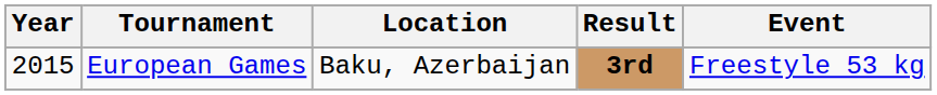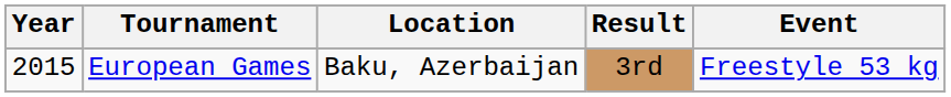European Games | Result: bold -> normal
